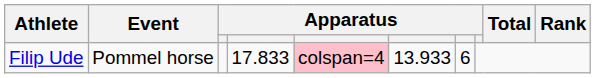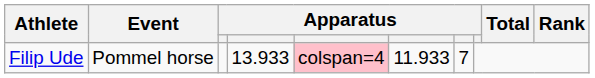Filip Ude | column 4: 17.833 -> 13.933
Filip Ude | column 6: 13.933 -> 11.933
Filip Ude | column 7: 6 -> 7
